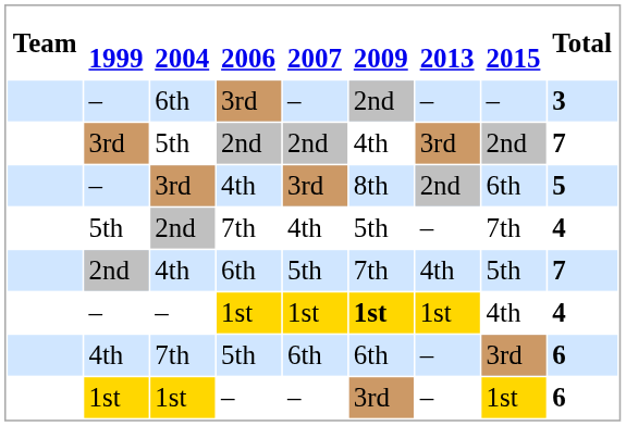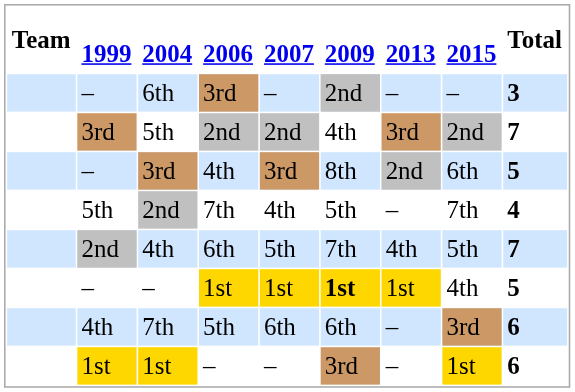row 7 | Total: 4 -> 5
